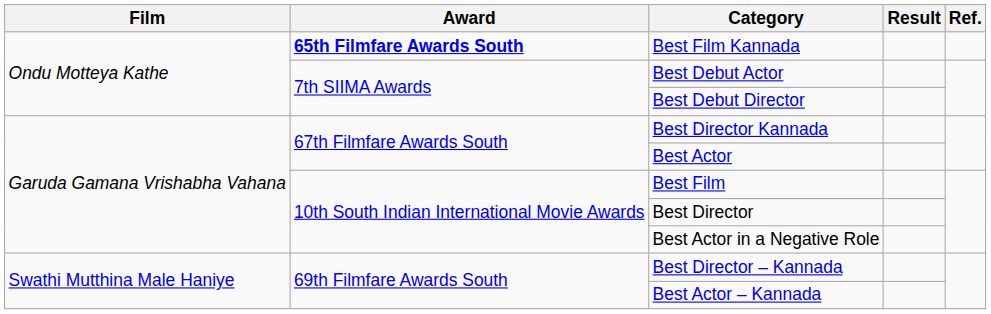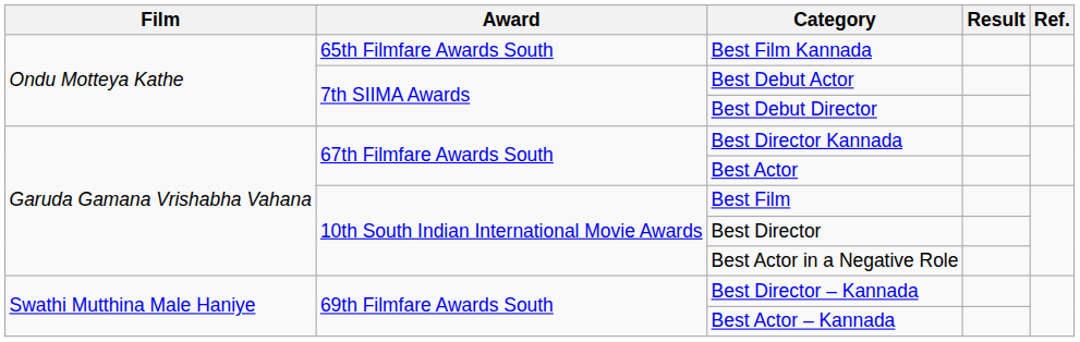Best Film Kannada | Award: bold -> normal
